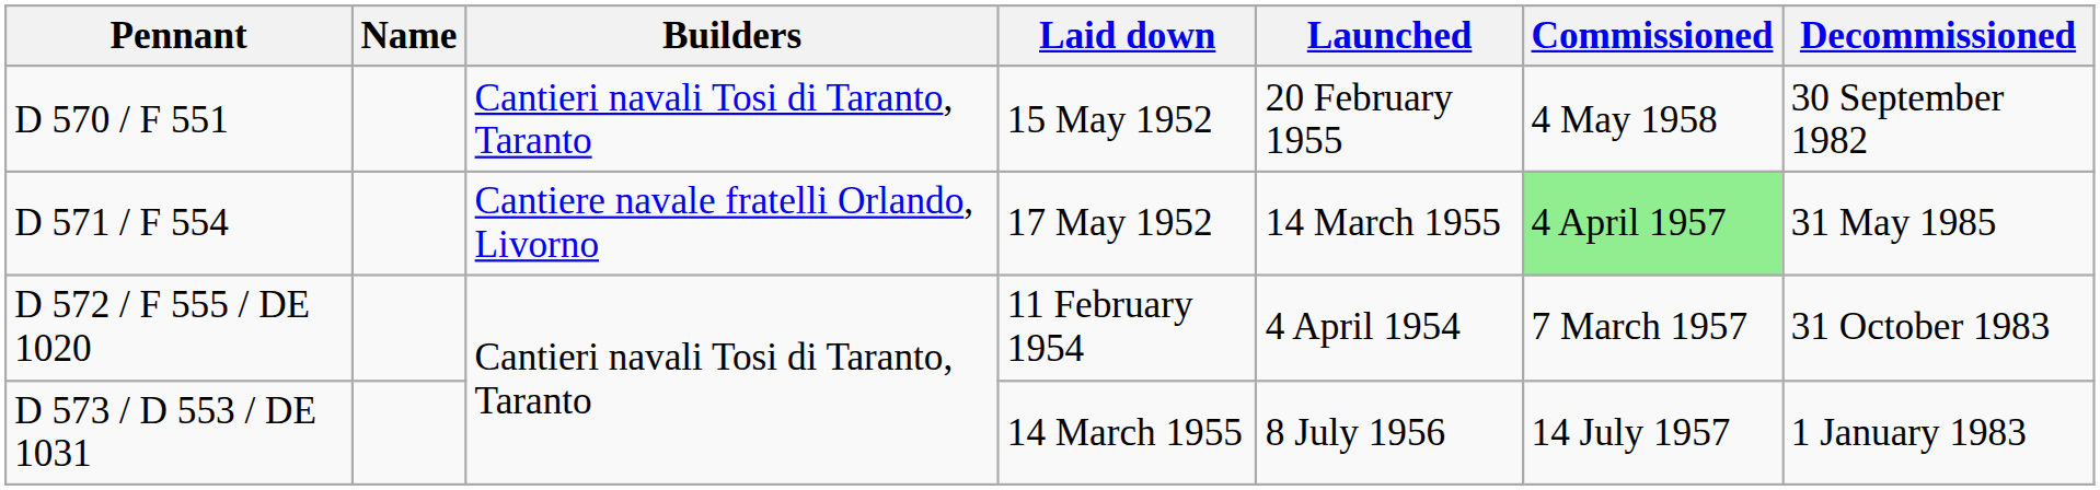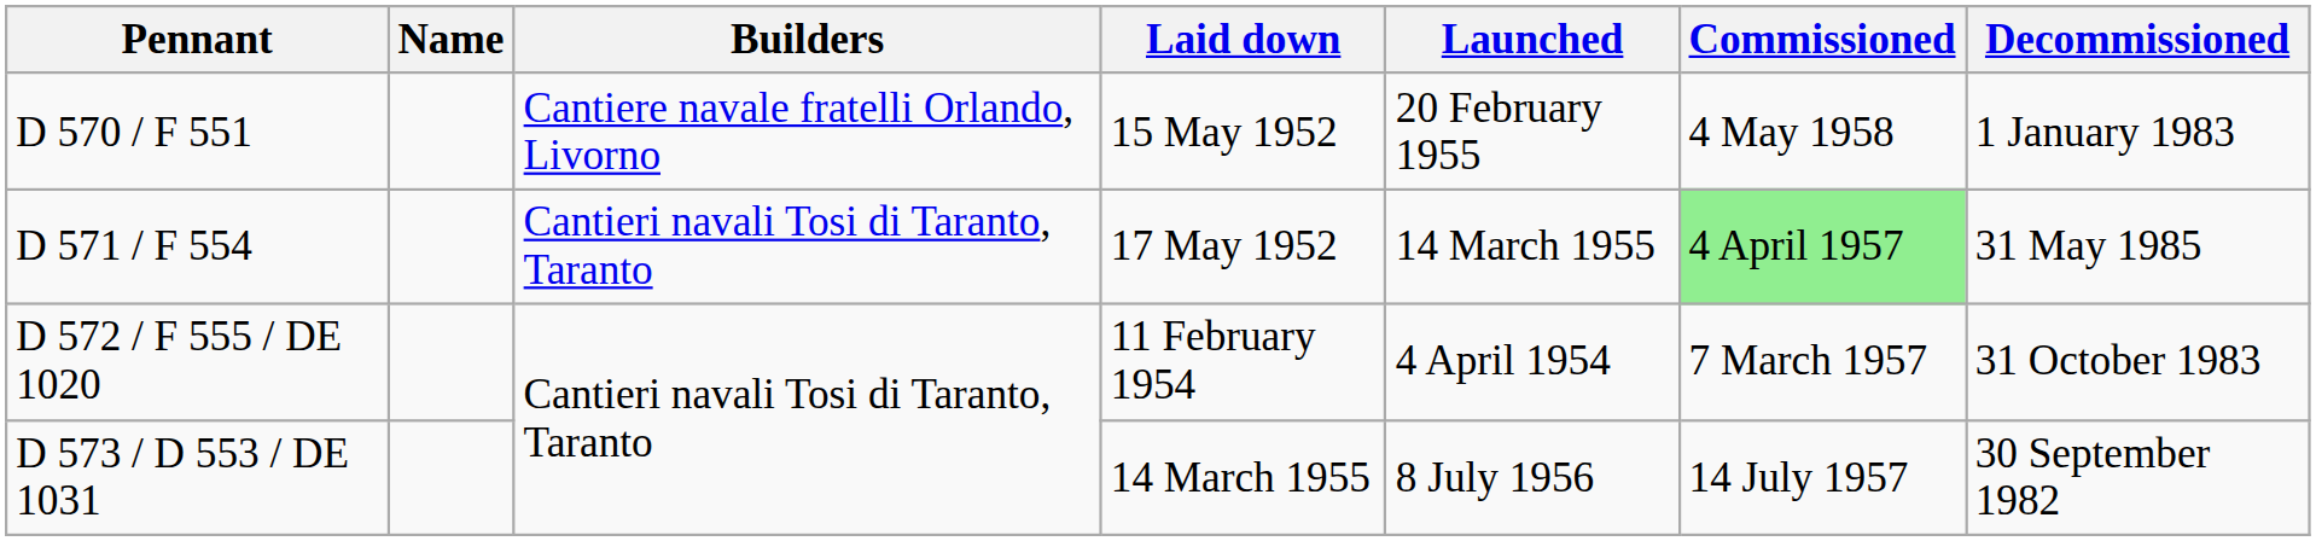D 570 / F 551 | Builders: Cantieri navali Tosi di Taranto, Taranto -> Cantiere navale fratelli Orlando, Livorno
D 570 / F 551 | Decommissioned: 30 September 1982 -> 1 January 1983
D 571 / F 554 | Builders: Cantiere navale fratelli Orlando, Livorno -> Cantieri navali Tosi di Taranto, Taranto
D 573 / D 553 / DE 1031 | Decommissioned: 1 January 1983 -> 30 September 1982
